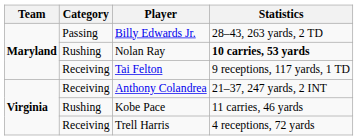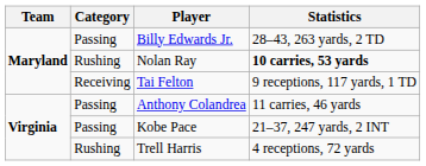Anthony Colandrea | Category: Receiving -> Passing
Anthony Colandrea | Statistics: 21–37, 247 yards, 2 INT -> 11 carries, 46 yards
Kobe Pace | Category: Rushing -> Passing
Kobe Pace | Statistics: 11 carries, 46 yards -> 21–37, 247 yards, 2 INT
Trell Harris | Category: Receiving -> Rushing
